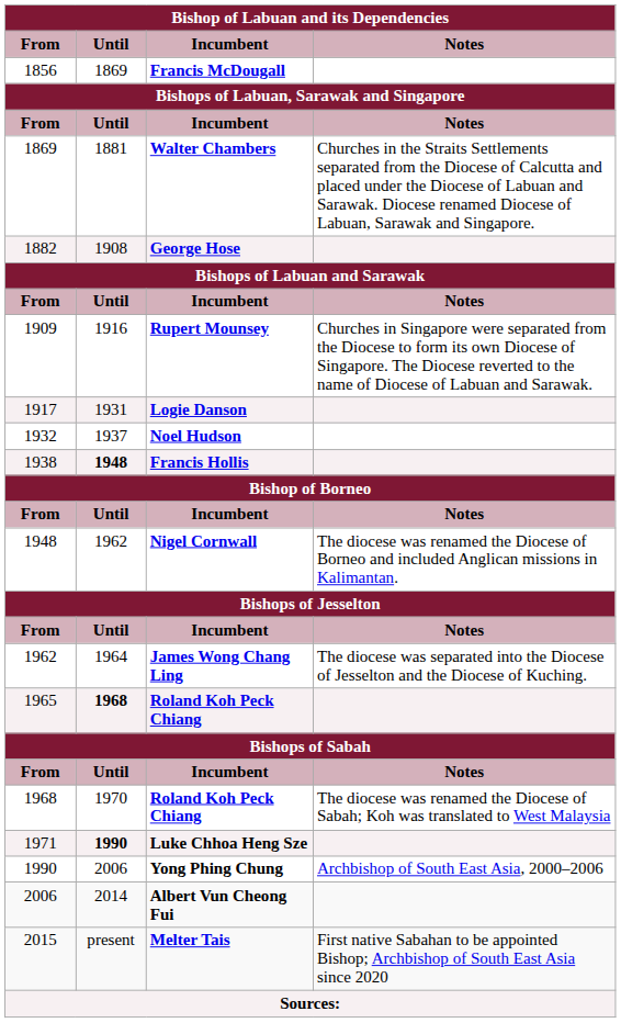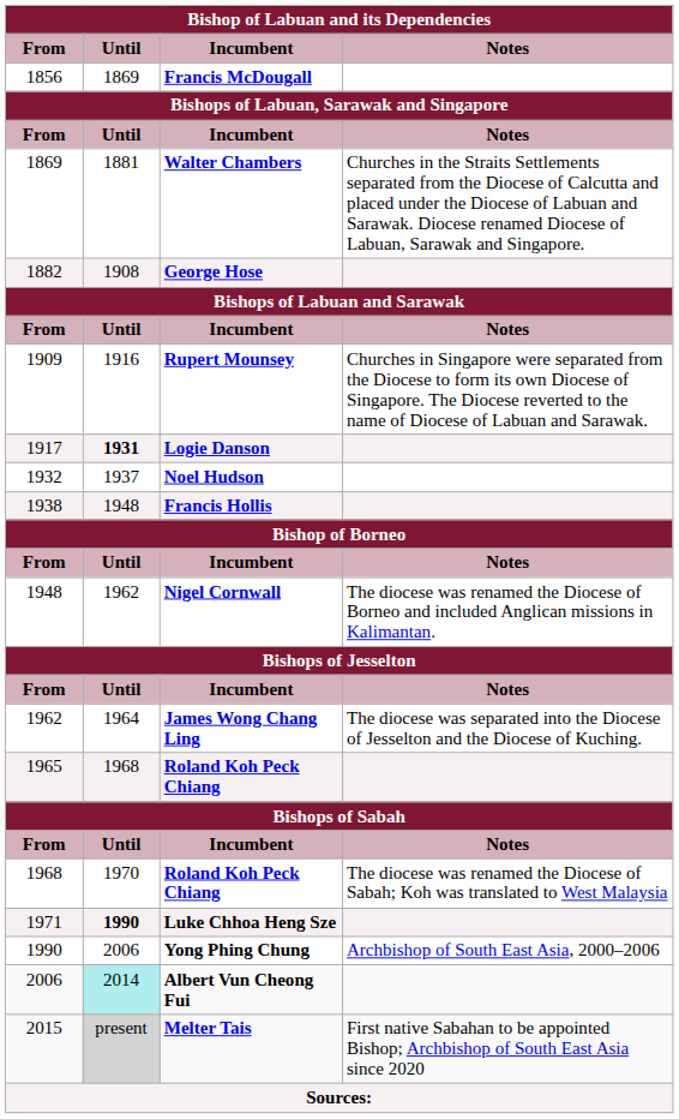Logie Danson | Bishop of Labuan and its Dependencies / Until: normal -> bold
Francis Hollis | Bishop of Labuan and its Dependencies / Until: bold -> normal
1965 / Roland Koh Peck Chiang | Bishop of Labuan and its Dependencies / Until: bold -> normal
Albert Vun Cheong Fui | Bishop of Labuan and its Dependencies / Until: no background -> paleturquoise background
Melter Tais | Bishop of Labuan and its Dependencies / Until: no background -> lightgrey background
